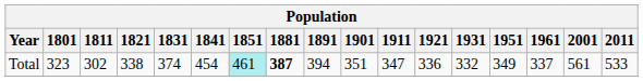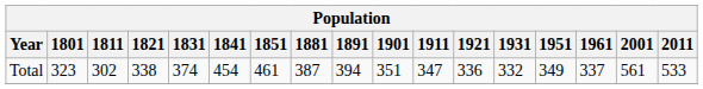row 3 | 1851: paleturquoise background -> no background
row 3 | 1881: bold -> normal
